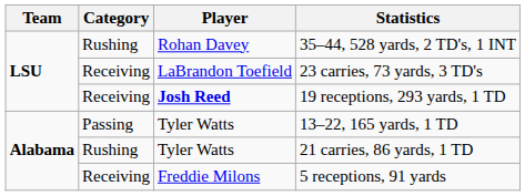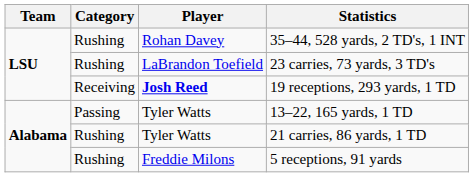23 carries, 73 yards, 3 TD's | Category: Receiving -> Rushing
5 receptions, 91 yards | Category: Receiving -> Rushing
